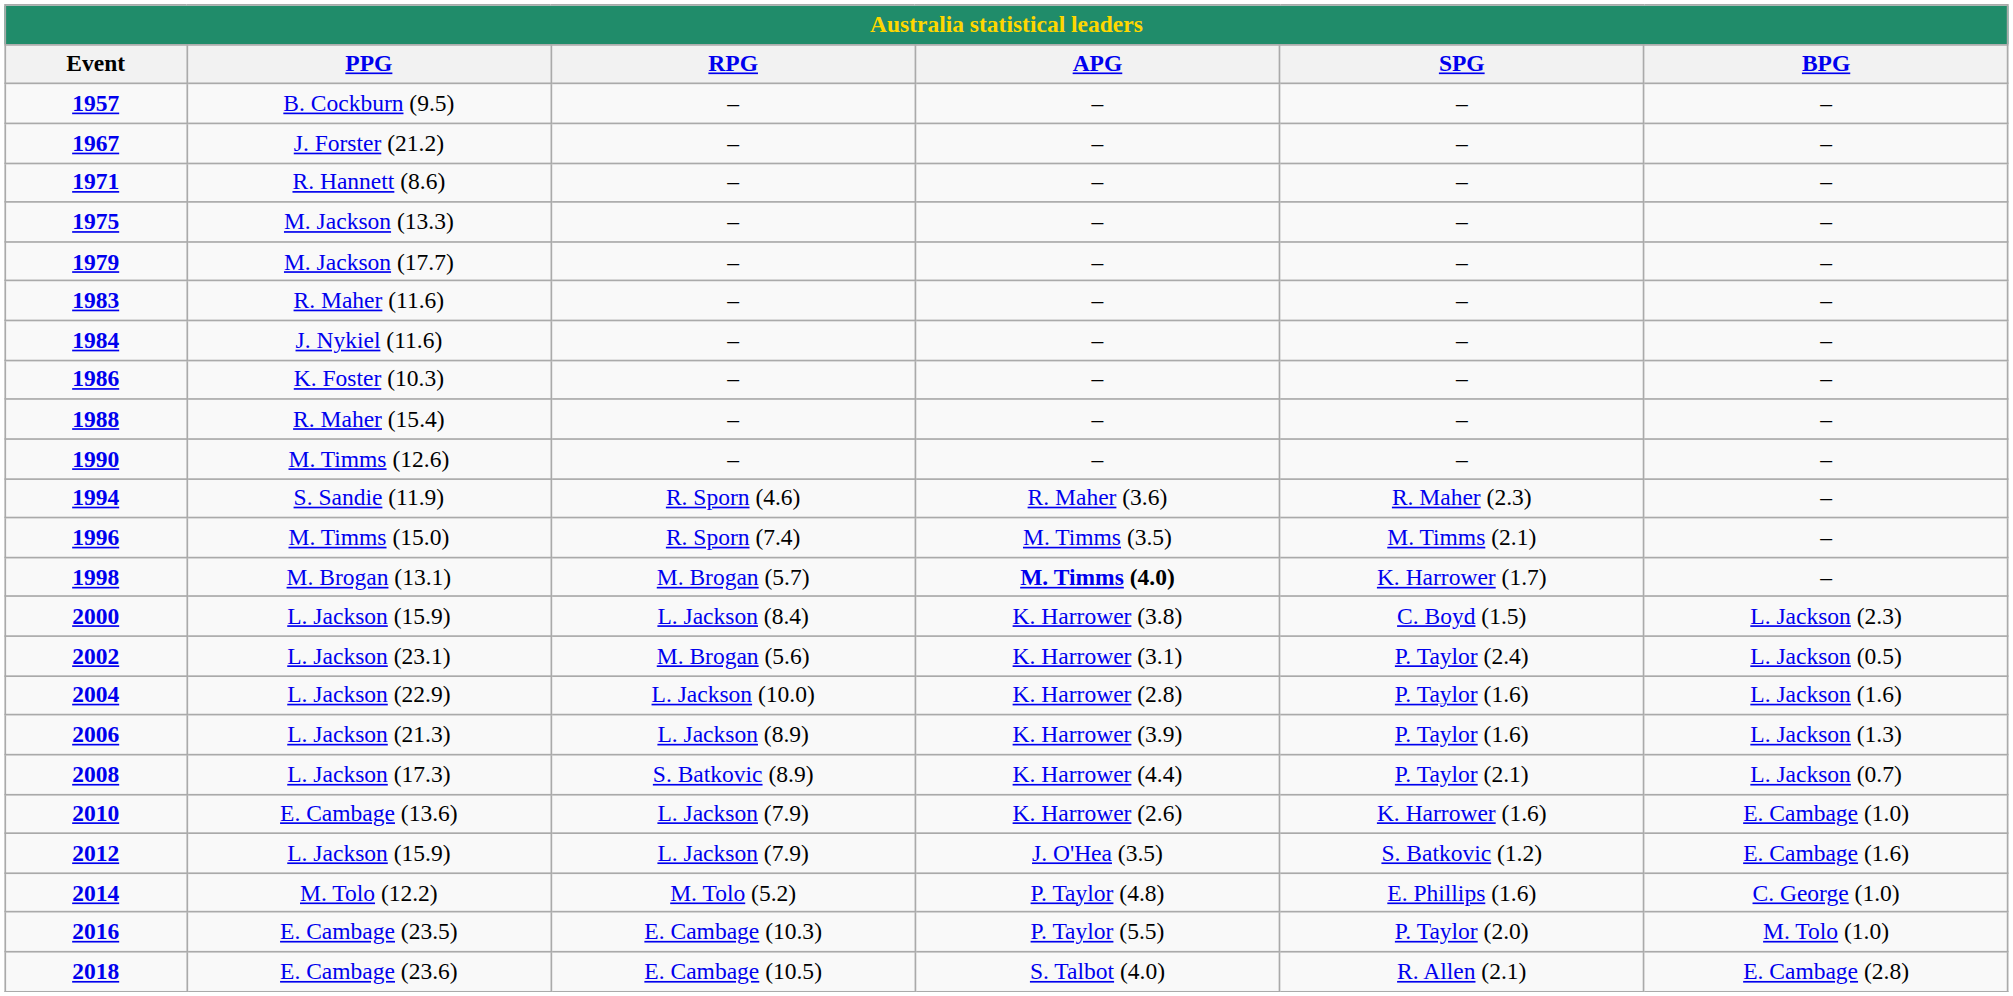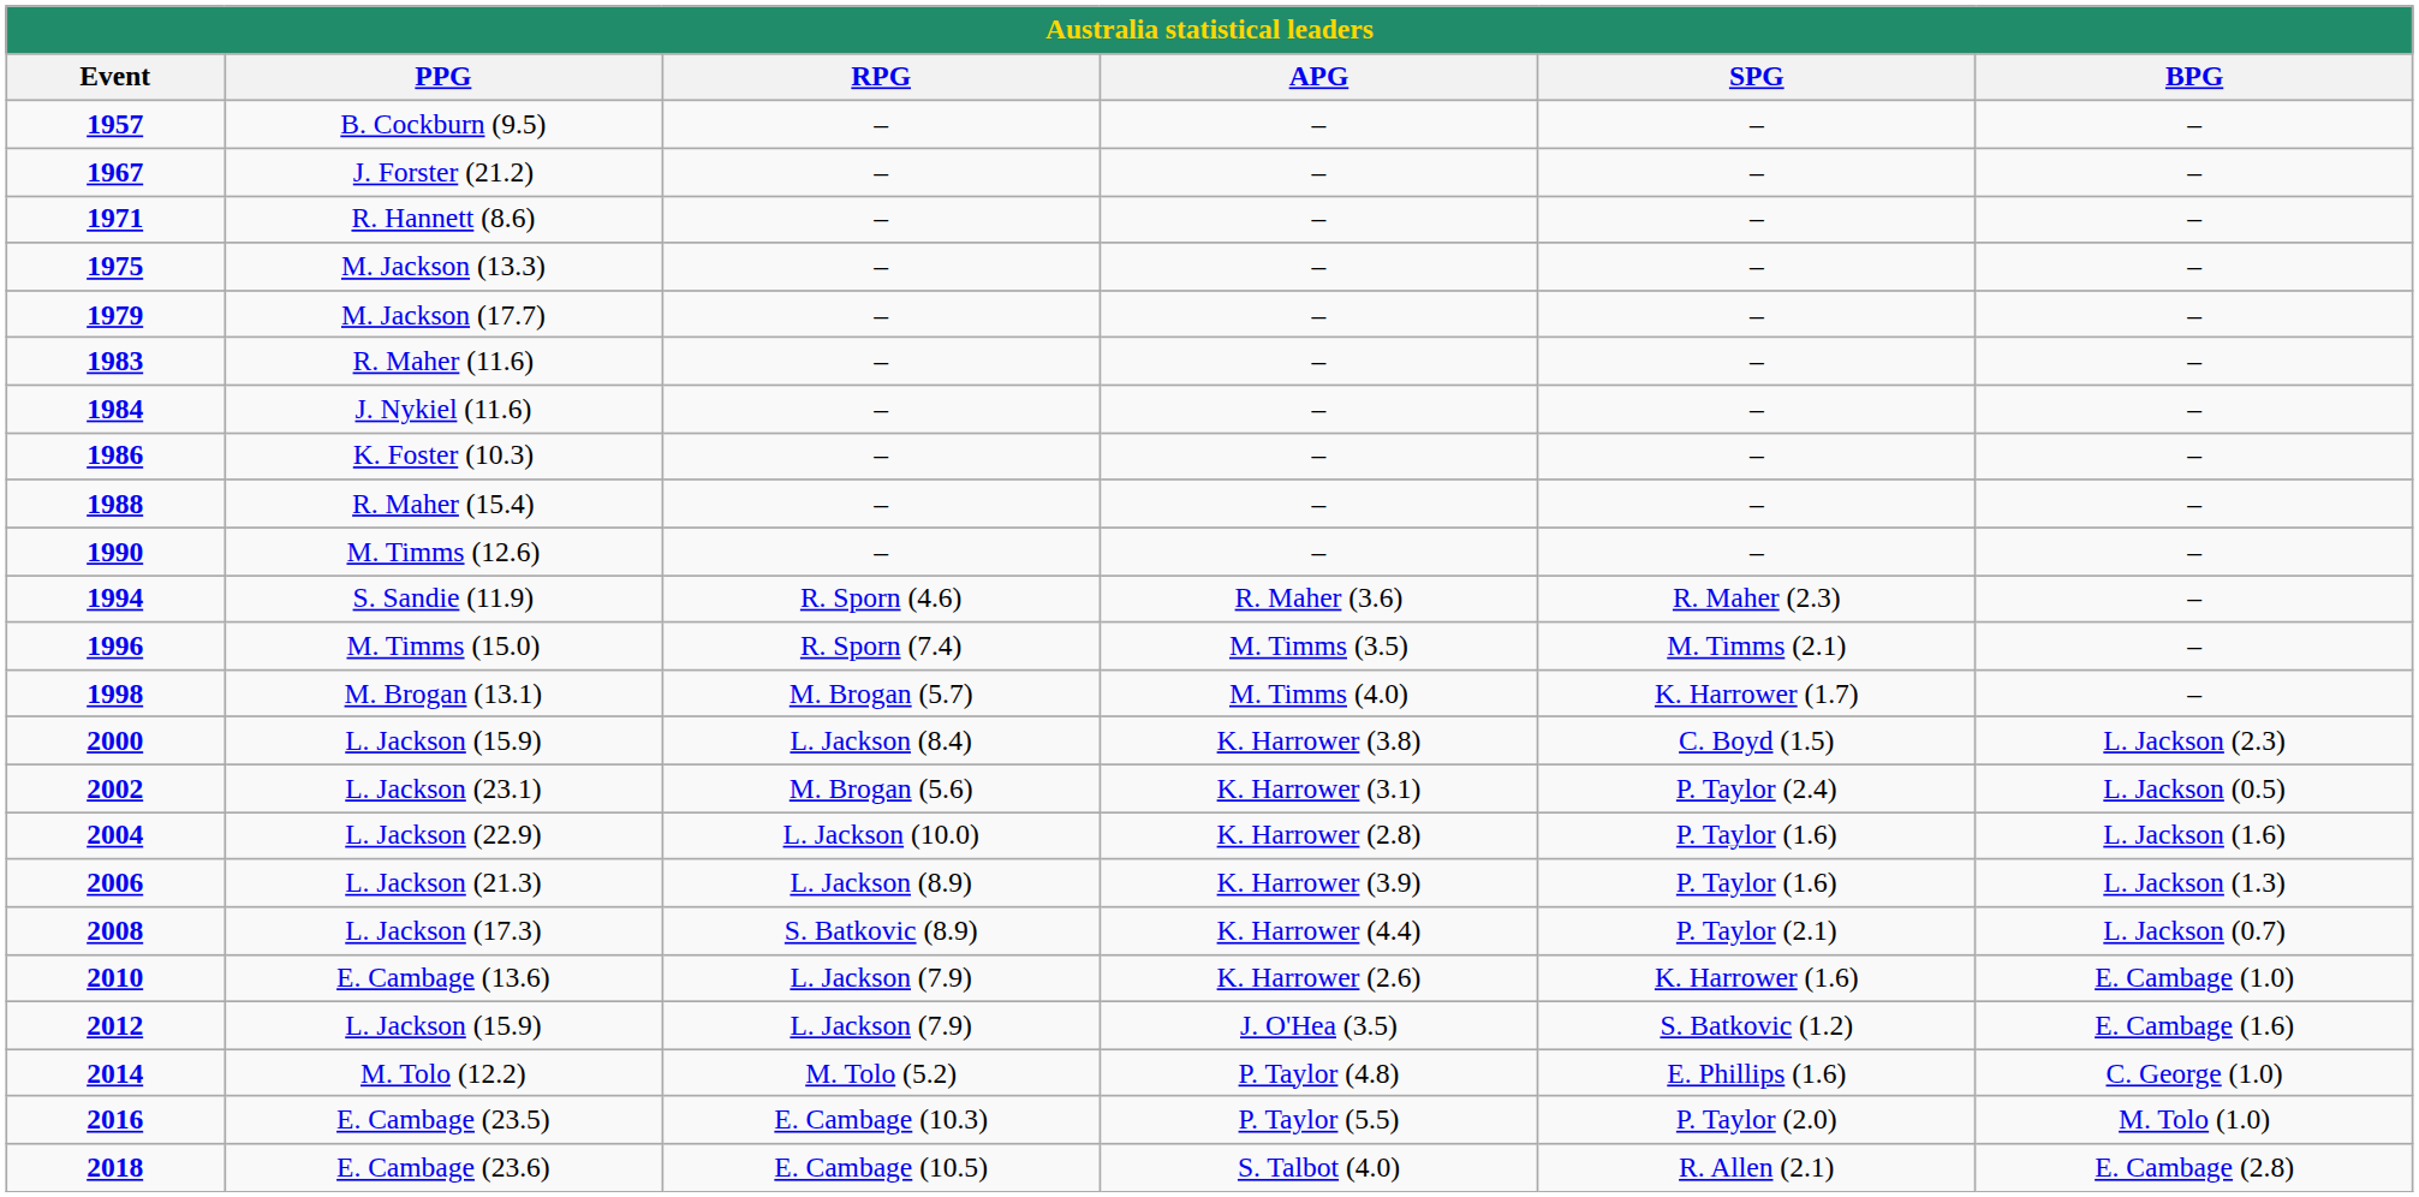M. Brogan (13.1) | APG: bold -> normal
